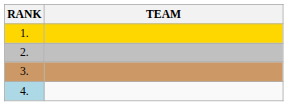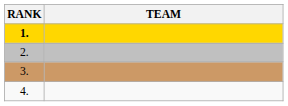1. | RANK: normal -> bold
4. | RANK: lightblue background -> no background
